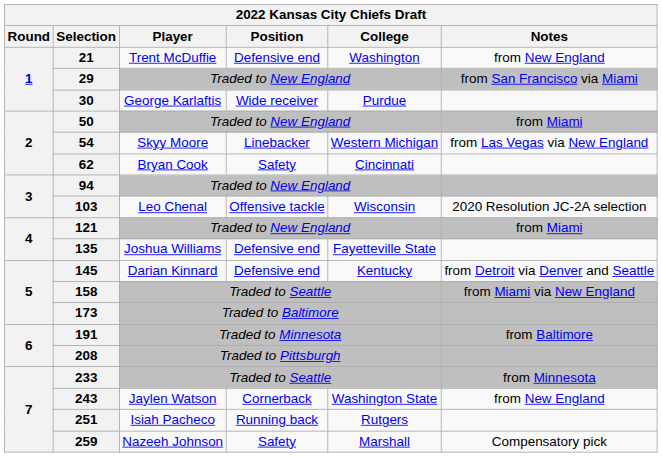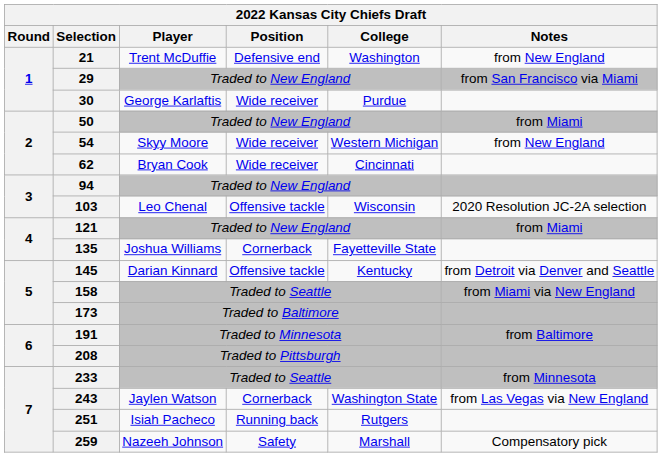54 | Position: Linebacker -> Wide receiver
54 | Notes: from Las Vegas via New England -> from New England
62 | Position: Safety -> Wide receiver
135 | Position: Defensive end -> Cornerback
145 | Position: Defensive end -> Offensive tackle
243 | Notes: from New England -> from Las Vegas via New England
